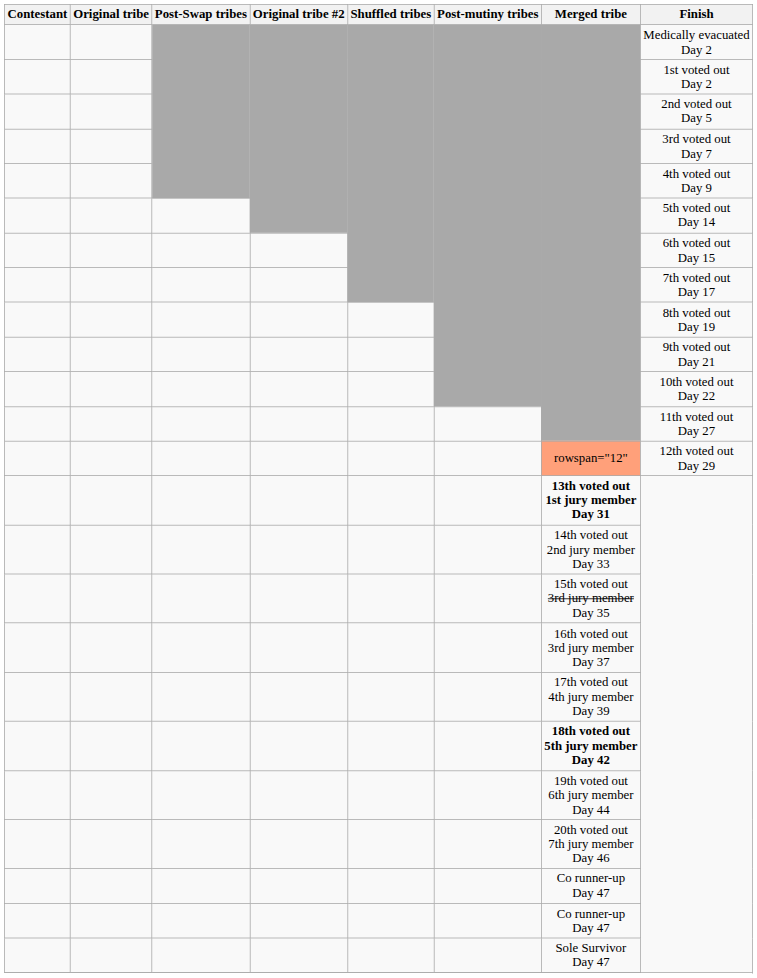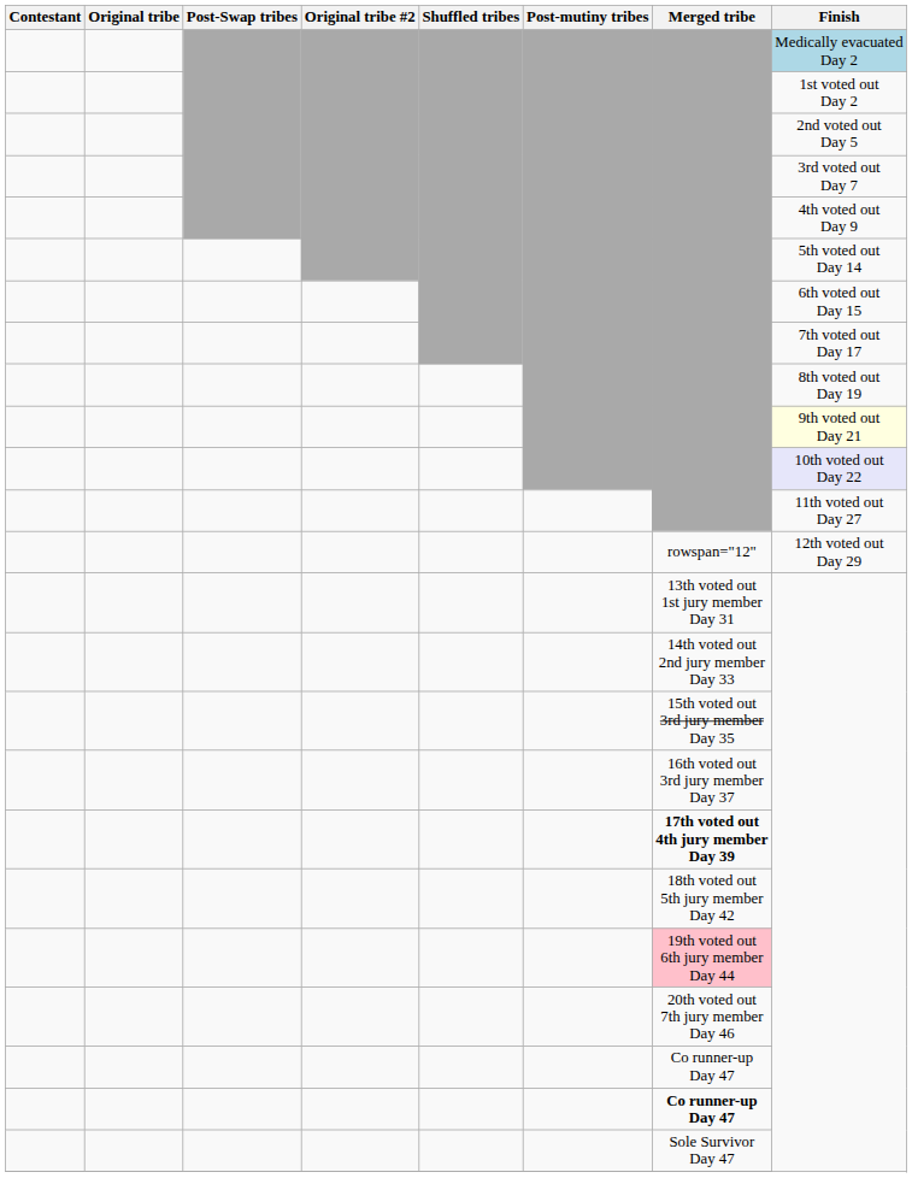row 2 | Finish: no background -> lightblue background
row 11 | Finish: no background -> lightyellow background
row 12 | Finish: no background -> lavender background
row 14 | Merged tribe: lightsalmon background -> no background
row 15 | Merged tribe: bold -> normal
row 19 | Merged tribe: normal -> bold
row 20 | Merged tribe: bold -> normal
row 21 | Merged tribe: no background -> pink background
row 24 | Merged tribe: normal -> bold
